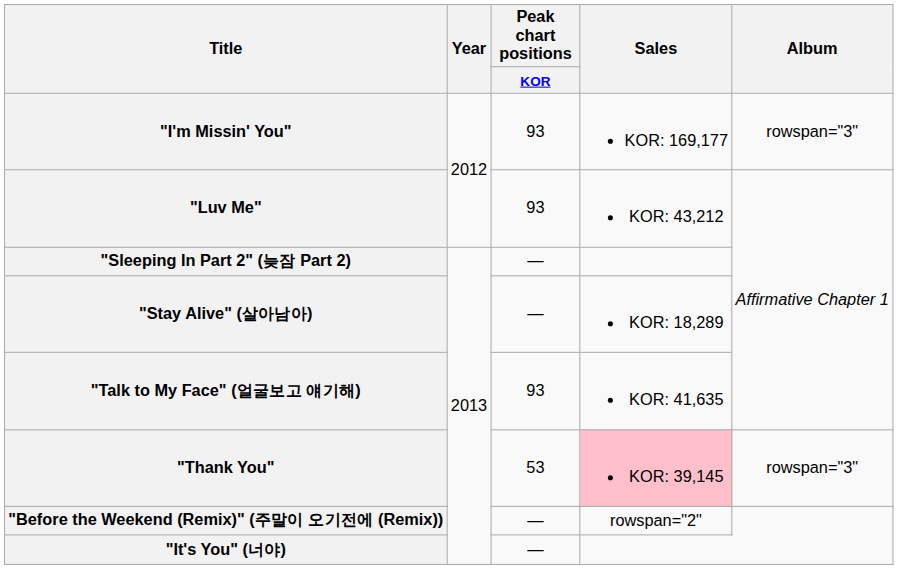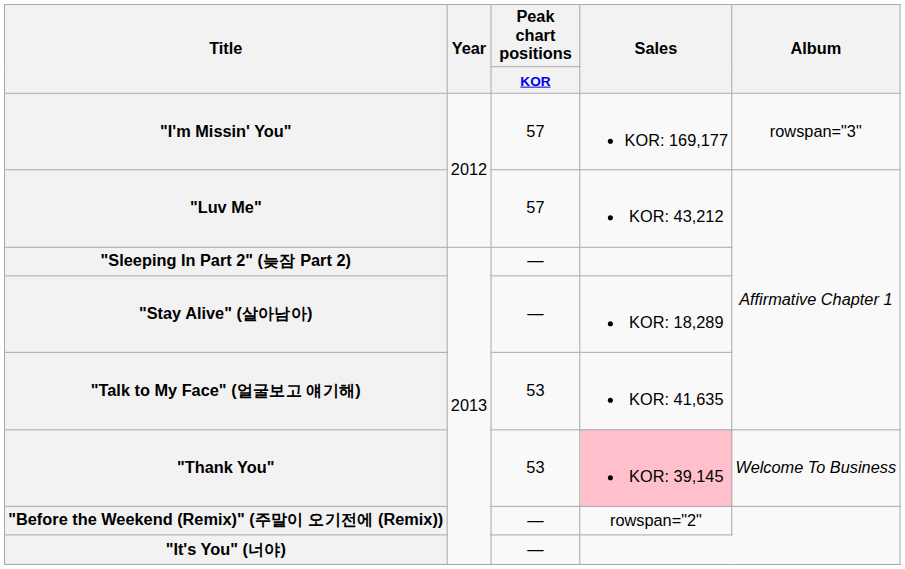"I'm Missin' You" | Peak chart positions / KOR: 93 -> 57
"Luv Me" | Peak chart positions / KOR: 93 -> 57
"Talk to My Face" (얼굴보고 얘기해) | Peak chart positions / KOR: 93 -> 53
"Thank You" | Album: rowspan="3" -> Welcome To Business
